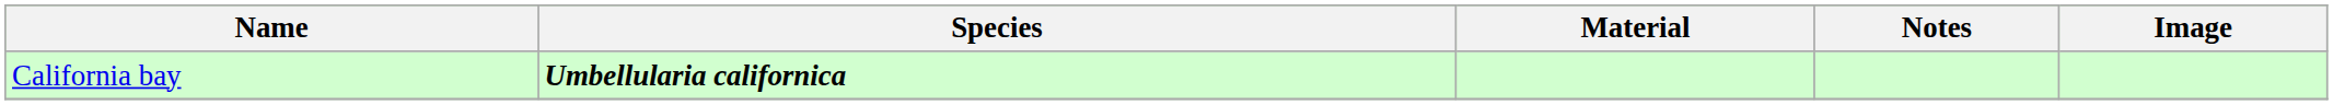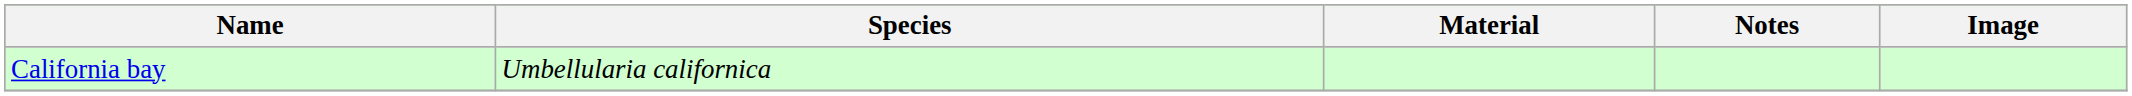California bay | Species: bold -> normal
